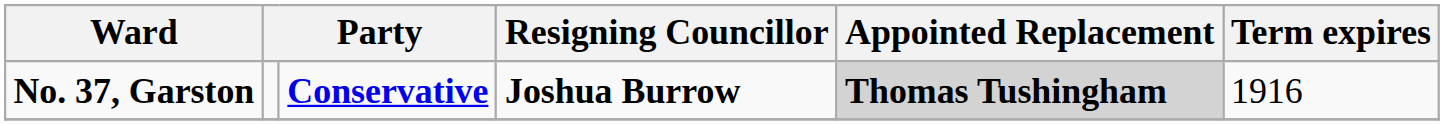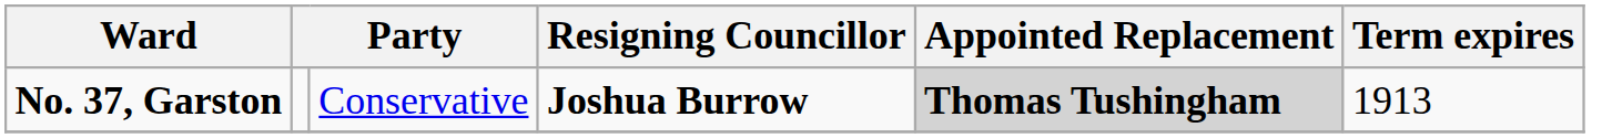No. 37, Garston | column 3: bold -> normal
No. 37, Garston | Term expires: 1916 -> 1913
